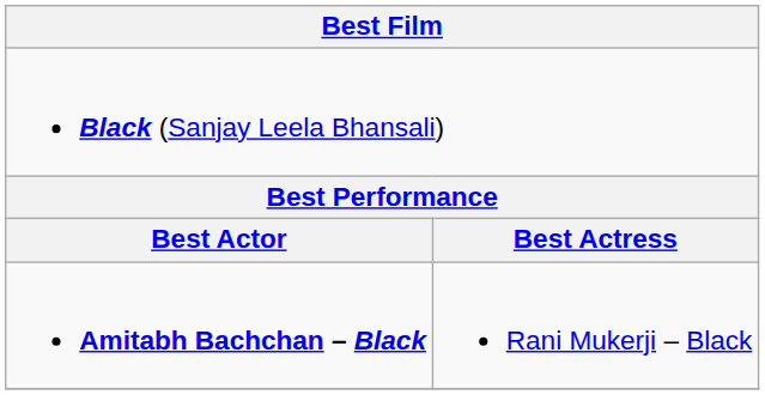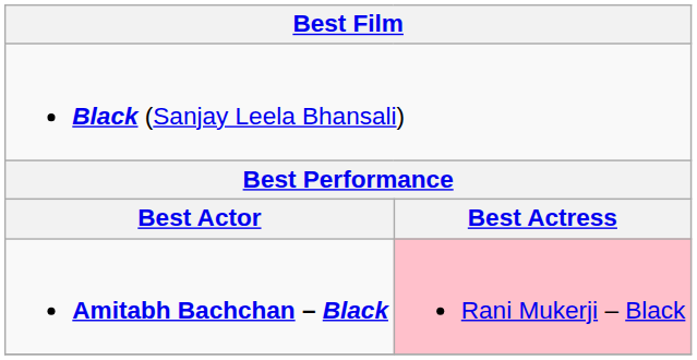Amitabh Bachchan – Black | column 2: no background -> pink background
